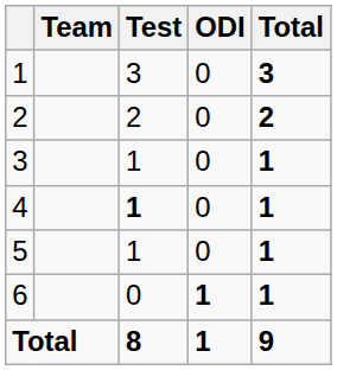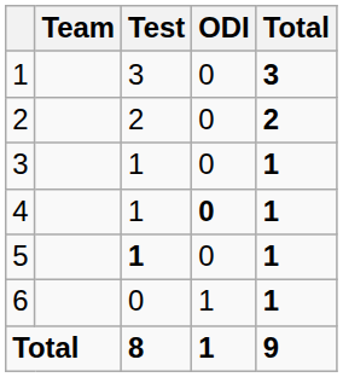4 | Test: bold -> normal
4 | ODI: normal -> bold
5 | Test: normal -> bold
6 | ODI: bold -> normal
